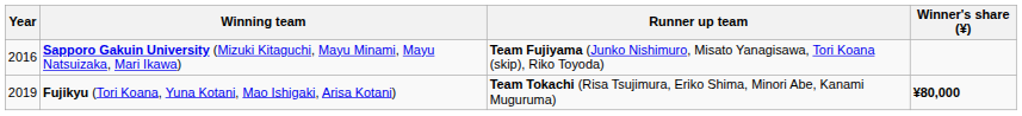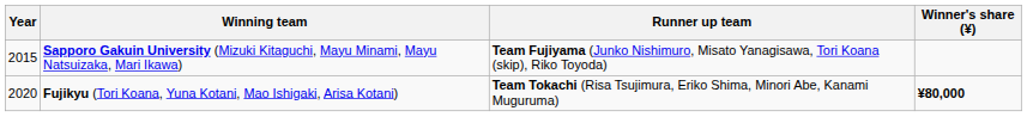row 2 | Year: 2016 -> 2015
row 3 | Year: 2019 -> 2020
